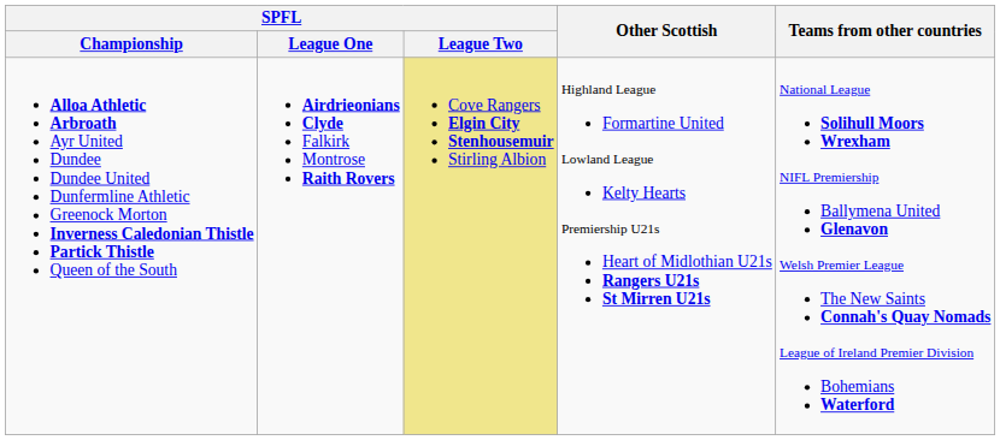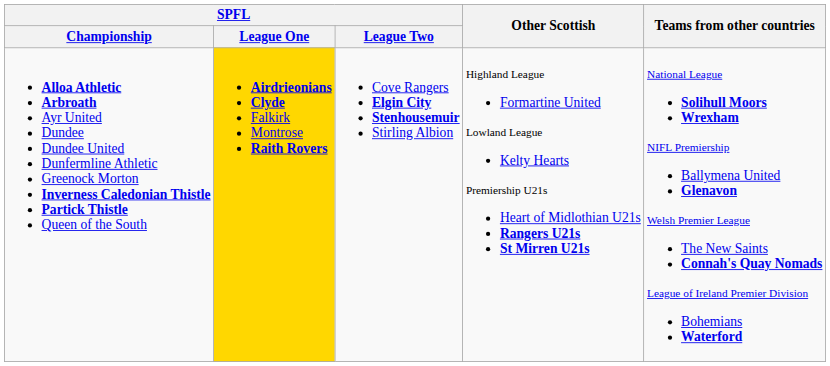row 3 | SPFL / League One: no background -> gold background
row 3 | SPFL / League Two: khaki background -> no background
